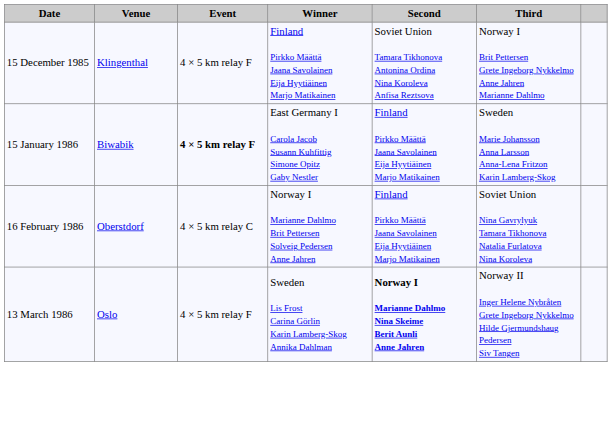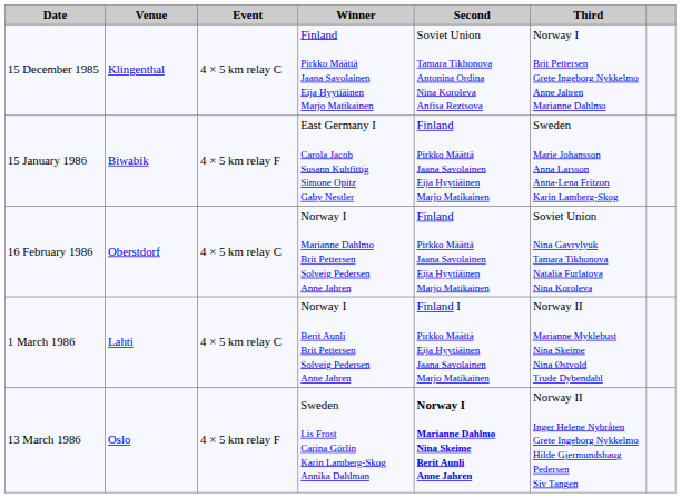15 December 1985 | Event: 4 × 5 km relay F -> 4 × 5 km relay C
15 January 1986 | Event: bold -> normal
+ row: 1 March 1986 | Lahti | 4 × 5 km relay C | Norway I Berit Aunli Brit Pettersen Solveig Pedersen Anne Jahren | Finland I Pirkko Määttä Eija Hyytiäinen Jaana Savolainen Marjo Matikainen | Norway II Marianne Myklebust Nina Skeime Nina Østvold Trude Dybendahl
